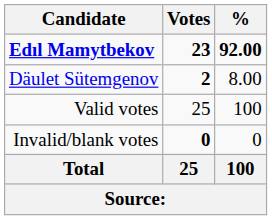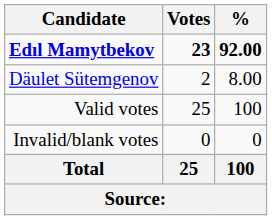Däulet Sütemgenov | Votes: bold -> normal
Invalid/blank votes | Votes: bold -> normal
